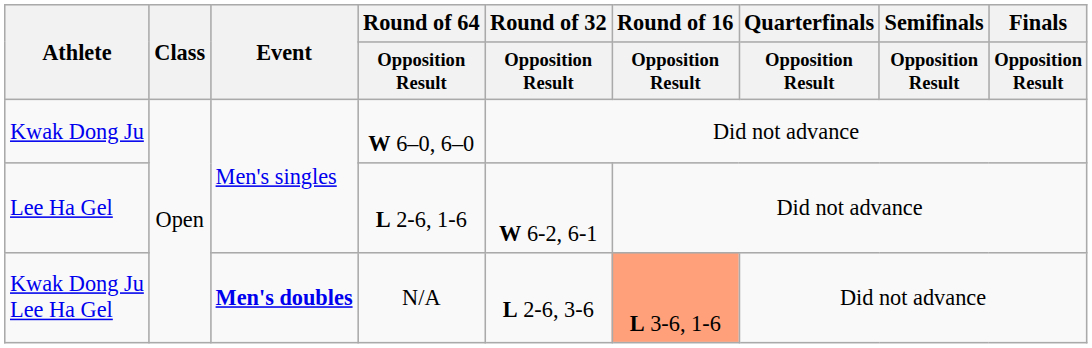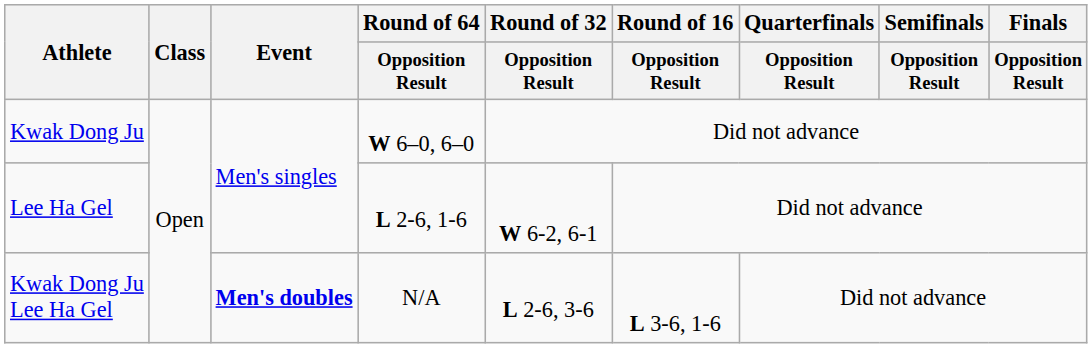Kwak Dong Ju Lee Ha Gel | Round of 16 / Opposition Result: lightsalmon background -> no background
